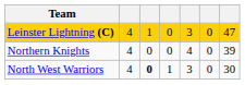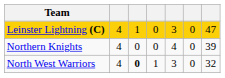North West Warriors | column 7: 30 -> 32
